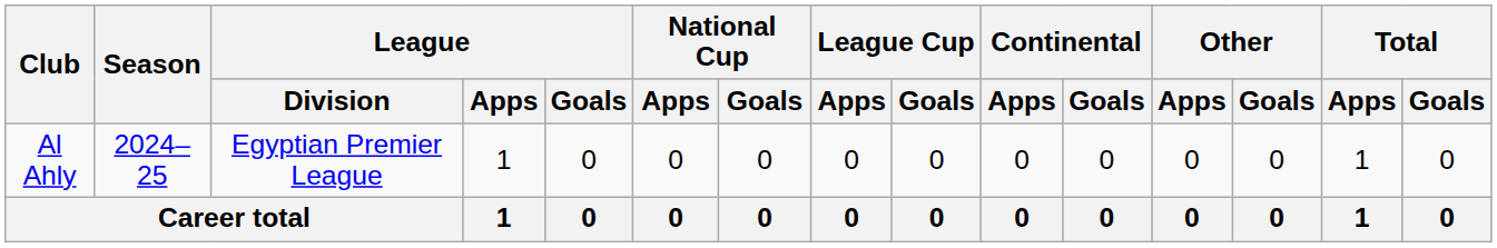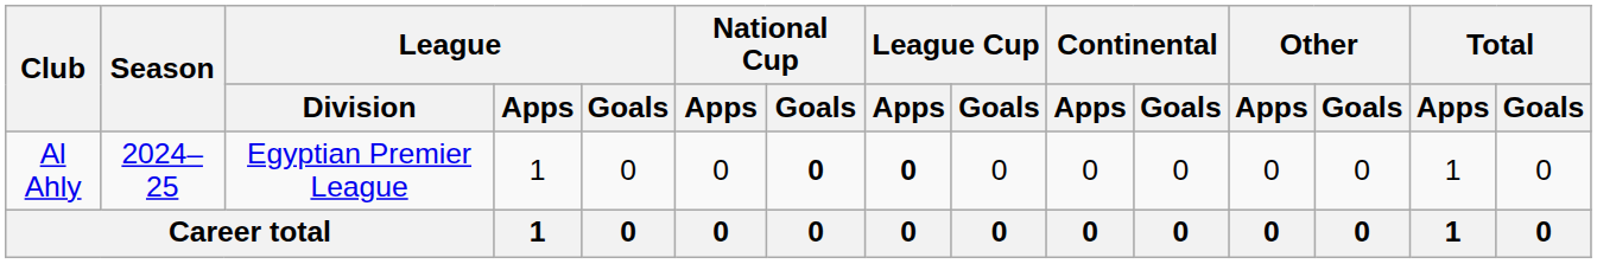Al Ahly | National Cup / Goals: normal -> bold
Al Ahly | League Cup / Apps: normal -> bold
